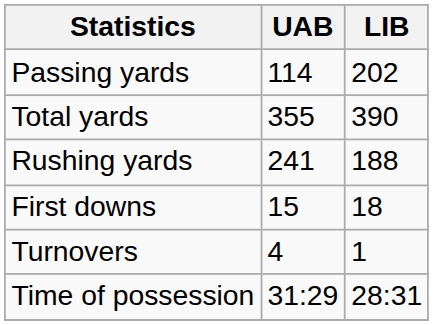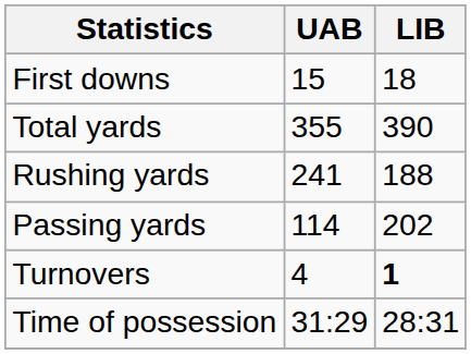rows swapped: First downs <-> Passing yards
Turnovers | LIB: normal -> bold
